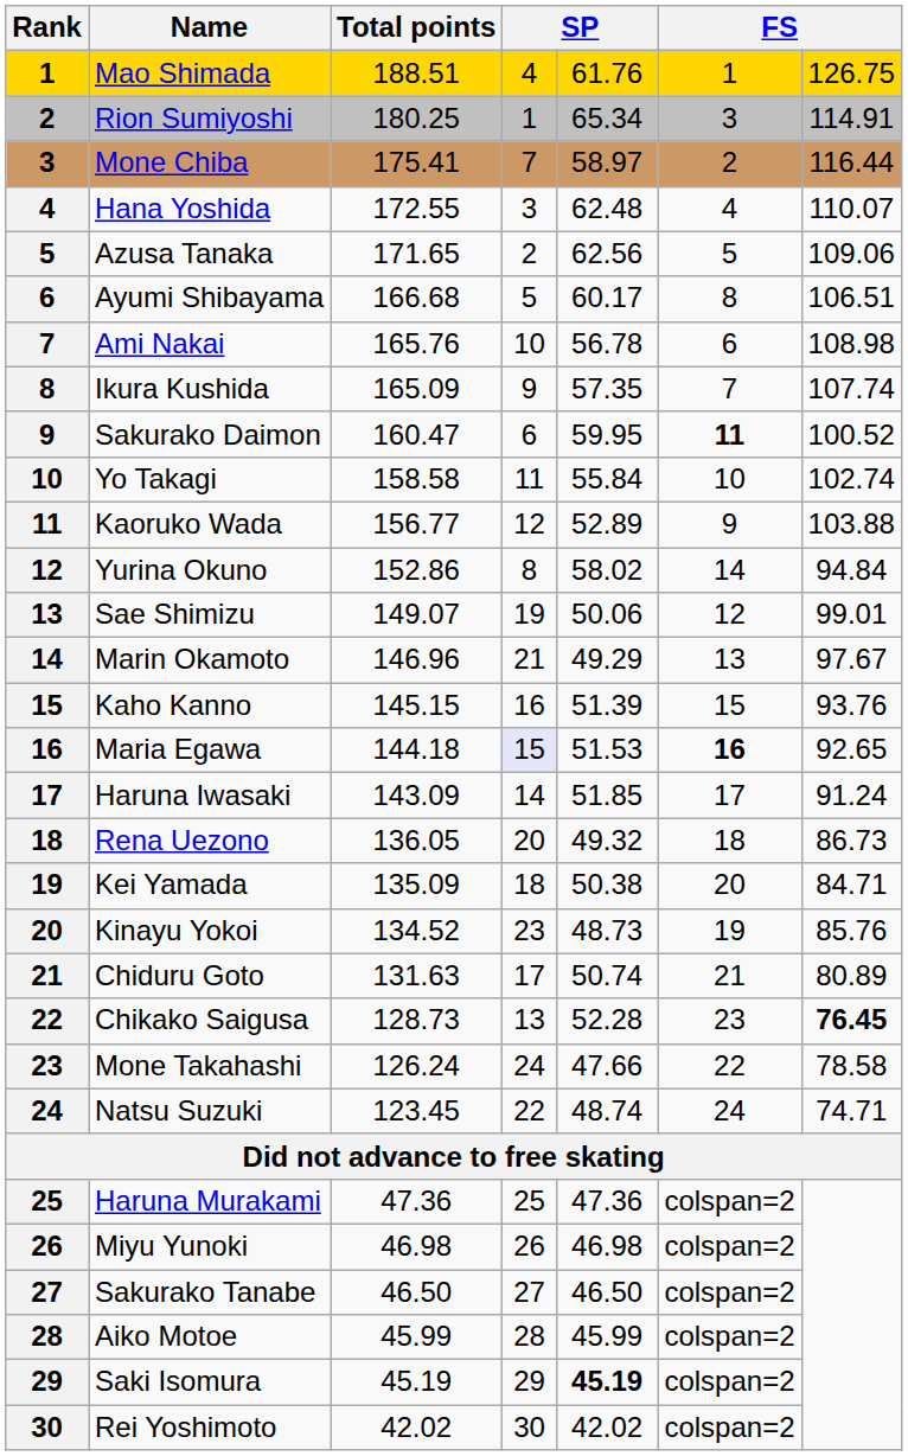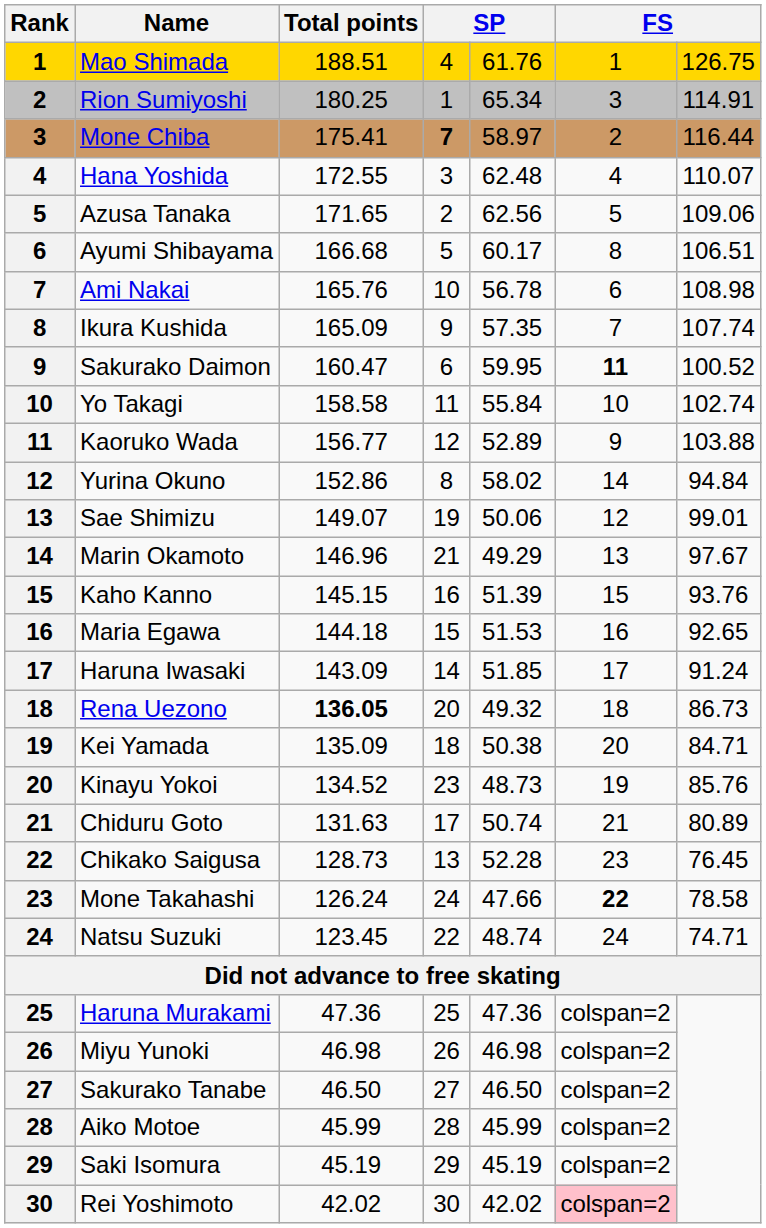Mone Chiba | column 4: normal -> bold
Maria Egawa | column 4: lavender background -> no background
Maria Egawa | column 6: bold -> normal
Rena Uezono | Total points: normal -> bold
Chikako Saigusa | column 7: bold -> normal
Mone Takahashi | column 6: normal -> bold
Saki Isomura | column 5: bold -> normal
Rei Yoshimoto | column 6: no background -> pink background
